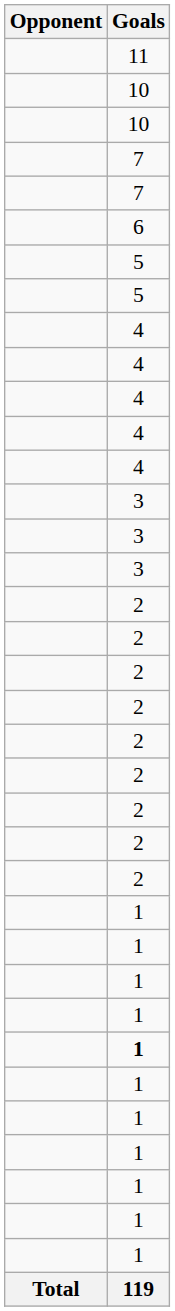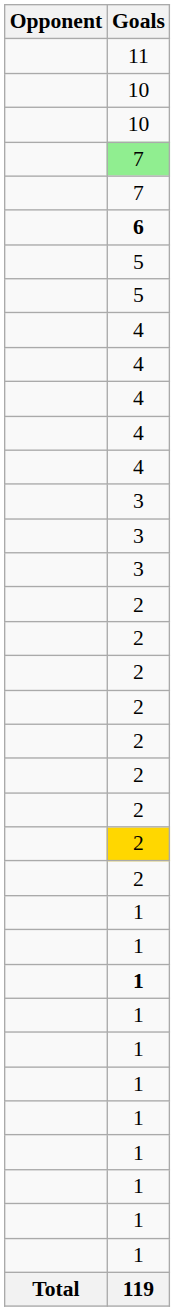row 5 | Goals: no background -> lightgreen background
row 7 | Goals: normal -> bold
row 25 | Goals: no background -> gold background
row 29 | Goals: normal -> bold
row 31 | Goals: bold -> normal
